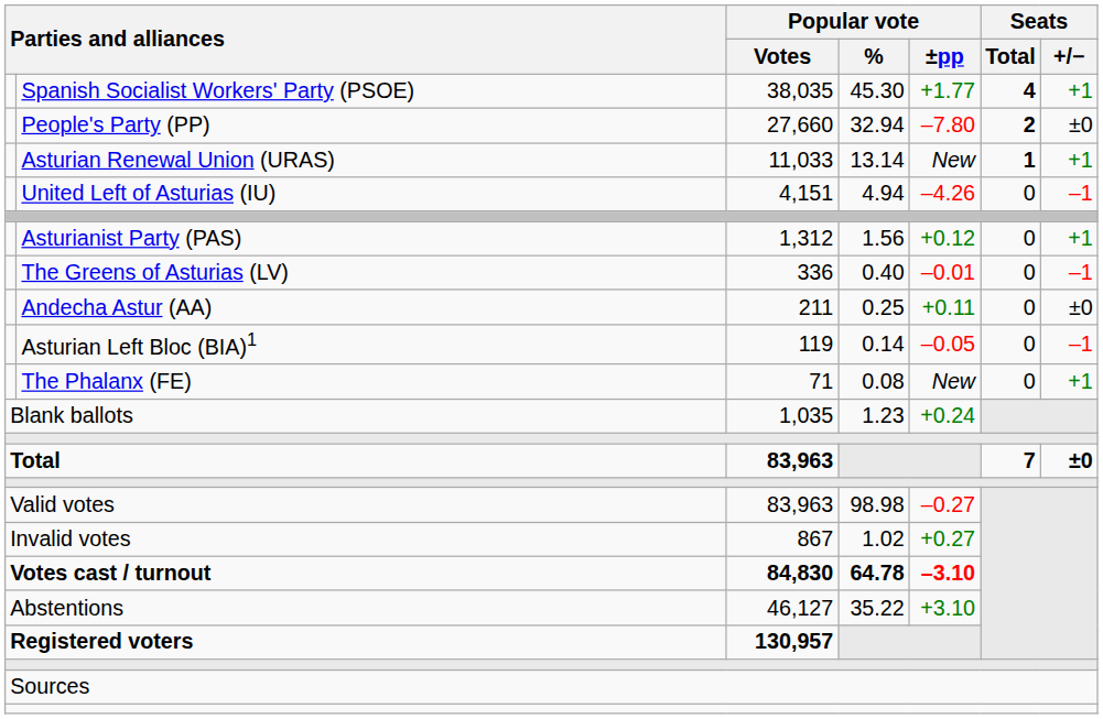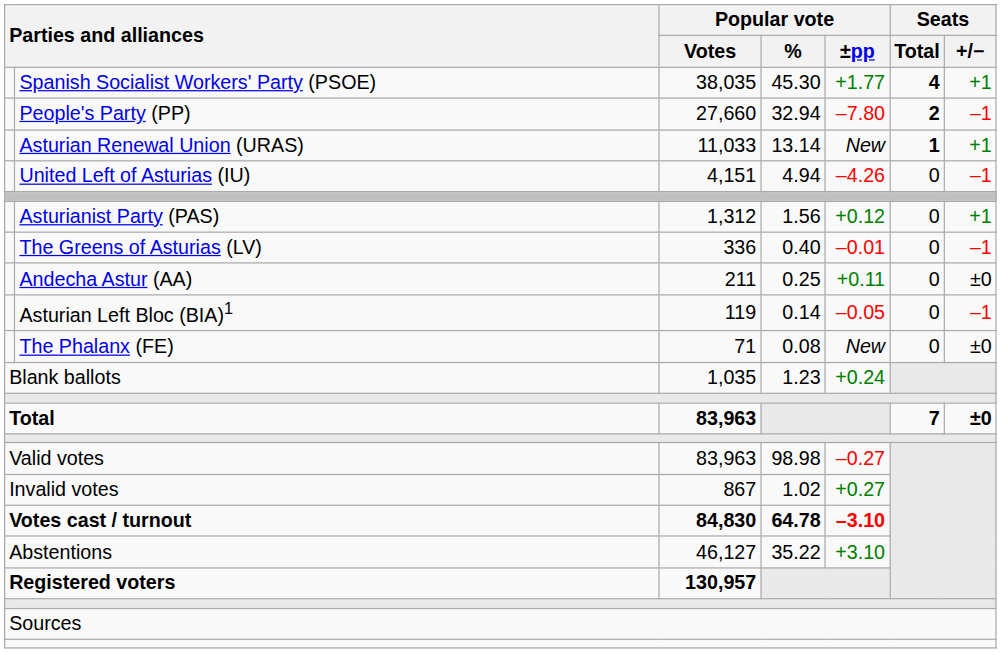People's Party (PP) | Seats / +/−: ±0 -> –1
The Phalanx (FE) | Seats / +/−: +1 -> ±0
